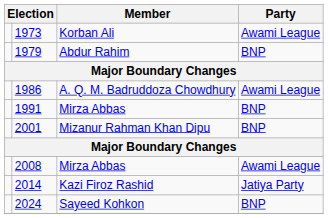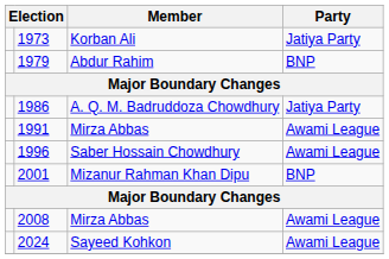1973 | Party: Awami League -> Jatiya Party
1986 | Party: Awami League -> Jatiya Party
1991 | Party: BNP -> Awami League
+ row: 1996 | Saber Hossain Chowdhury | Awami League
- row: 2014 | Kazi Firoz Rashid | Jatiya Party
2024 | Party: BNP -> Awami League
